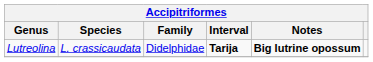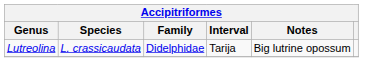Lutreolina | Interval: bold -> normal
Lutreolina | Notes: bold -> normal
